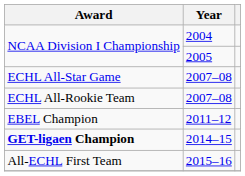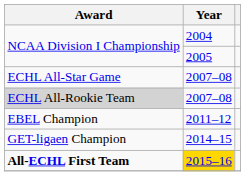ECHL All-Rookie Team | Award: no background -> lightgrey background
GET-ligaen Champion | Award: bold -> normal
All-ECHL First Team | Award: normal -> bold
All-ECHL First Team | Year: no background -> gold background
